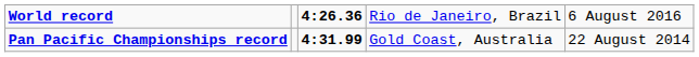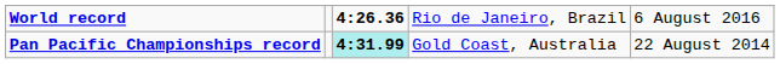Pan Pacific Championships record | column 3: no background -> paleturquoise background
